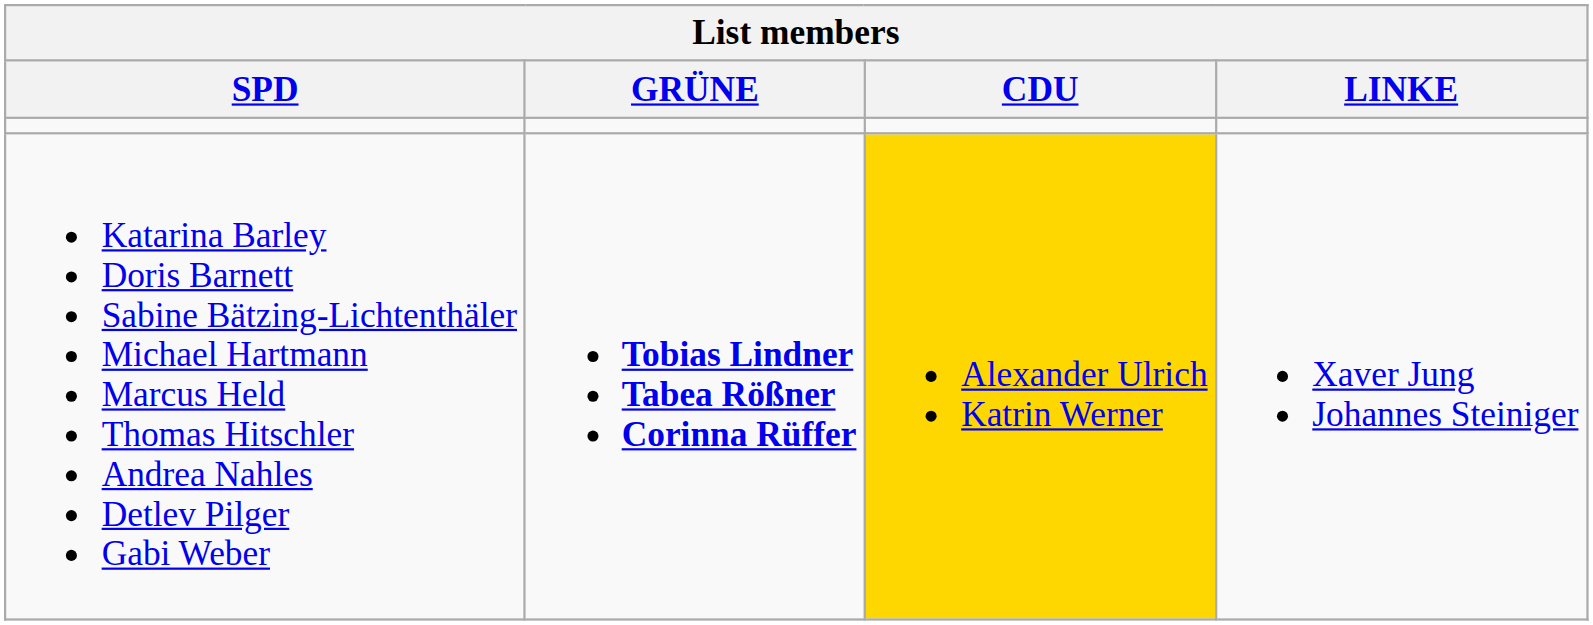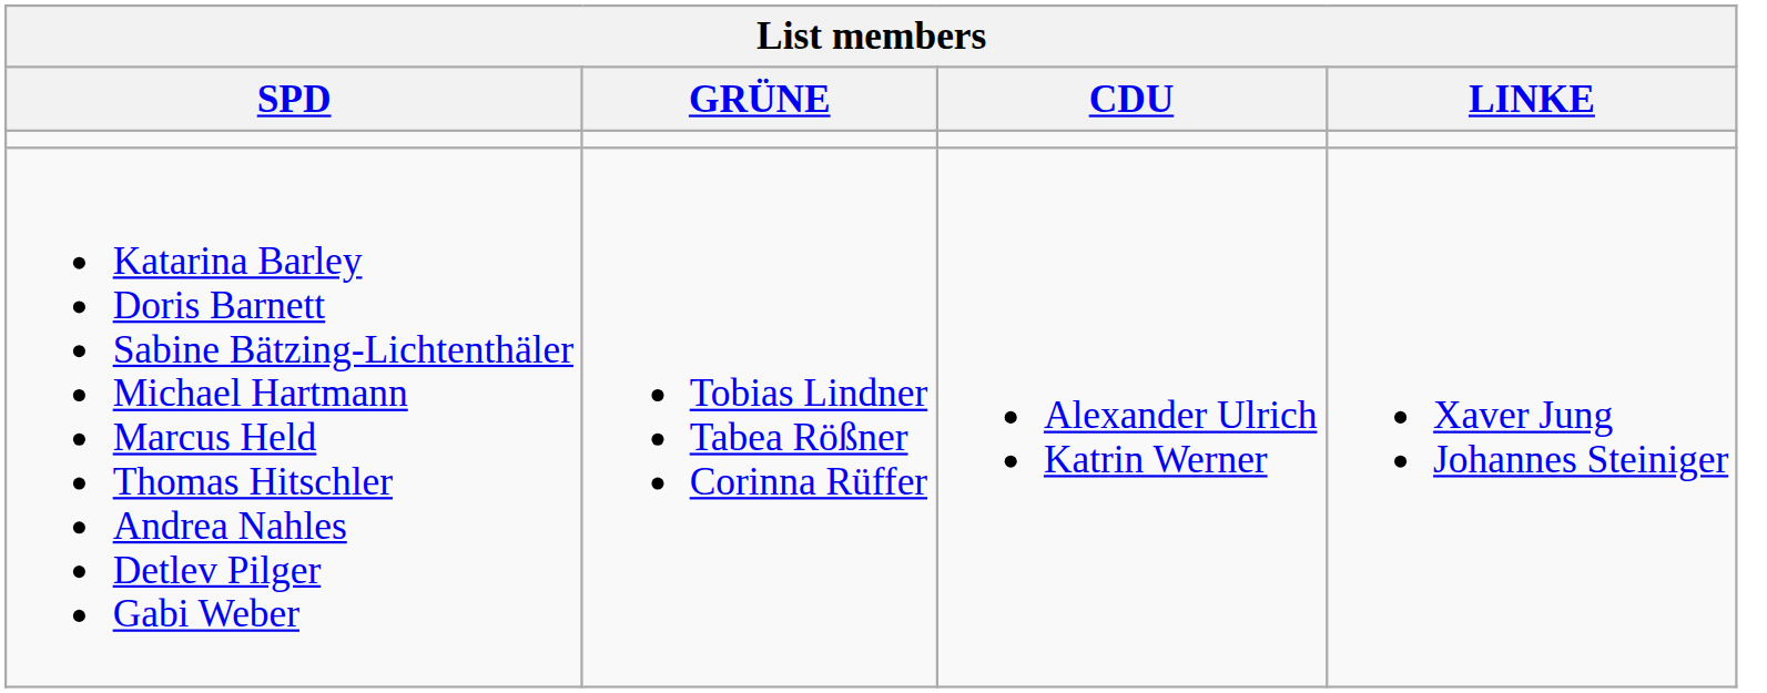row 4 | GRÜNE: bold -> normal
row 4 | CDU: gold background -> no background
